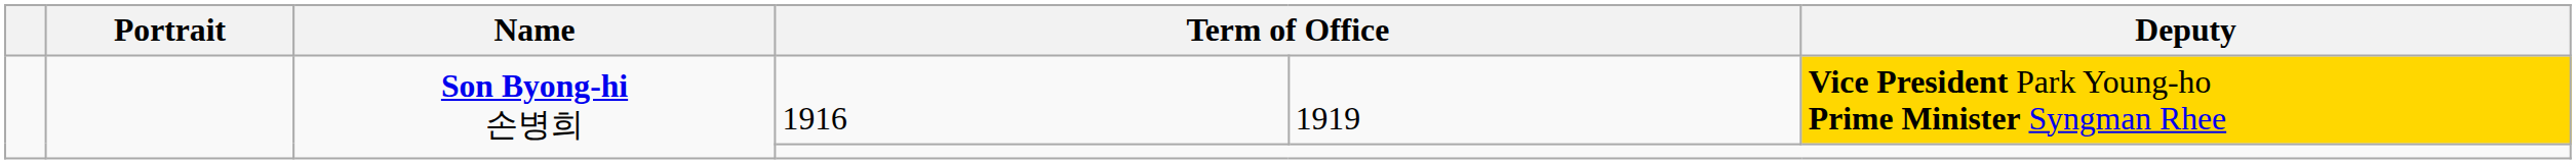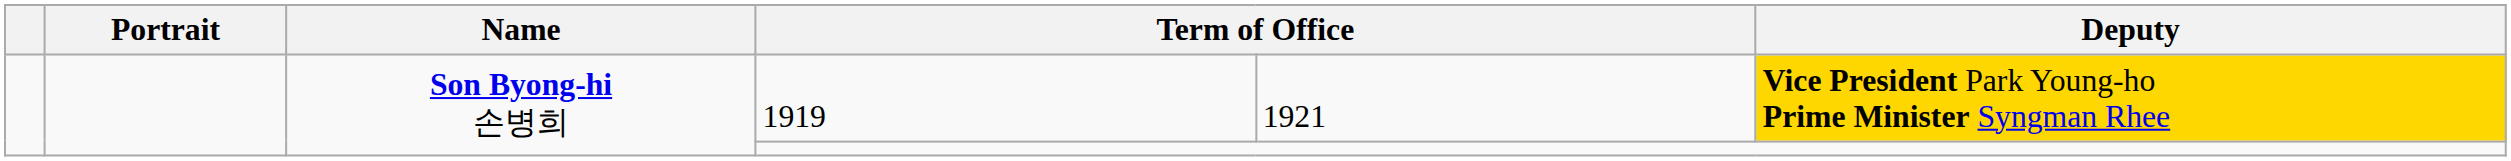row 2 | column 4: 1916 -> 1919
row 2 | column 5: 1919 -> 1921
